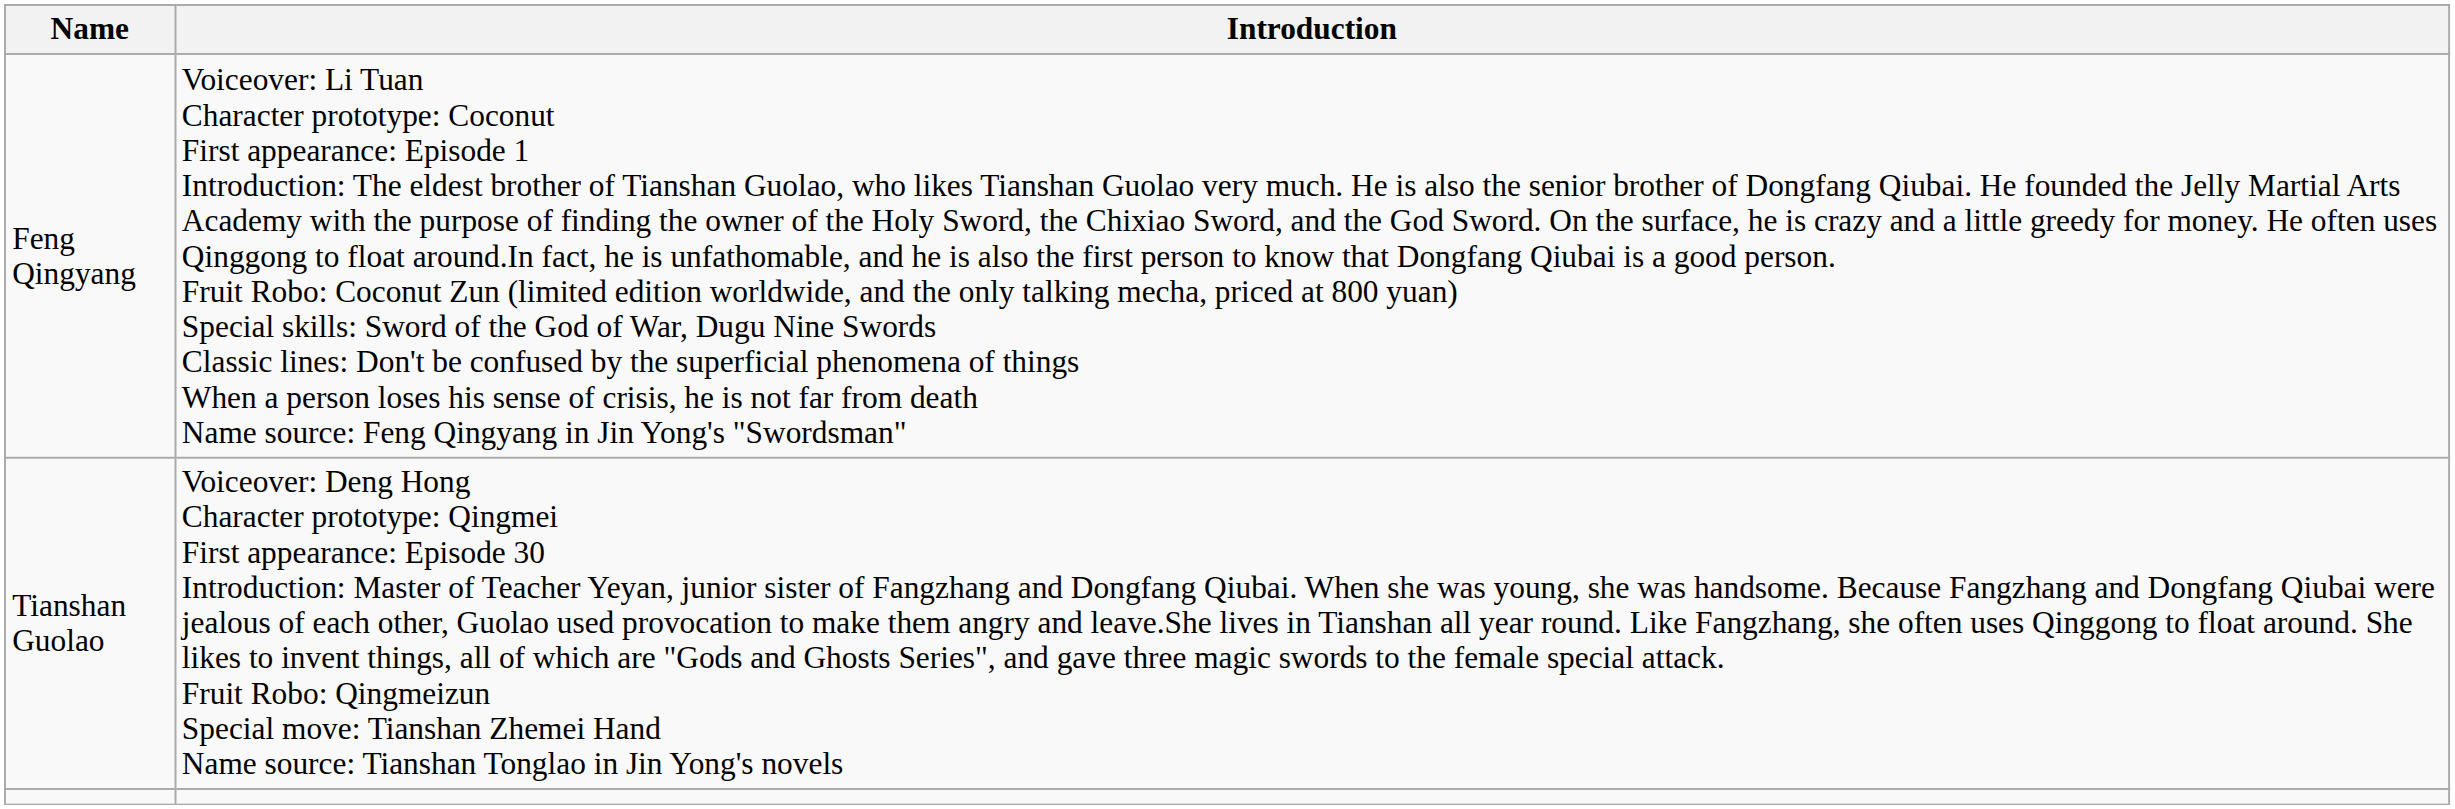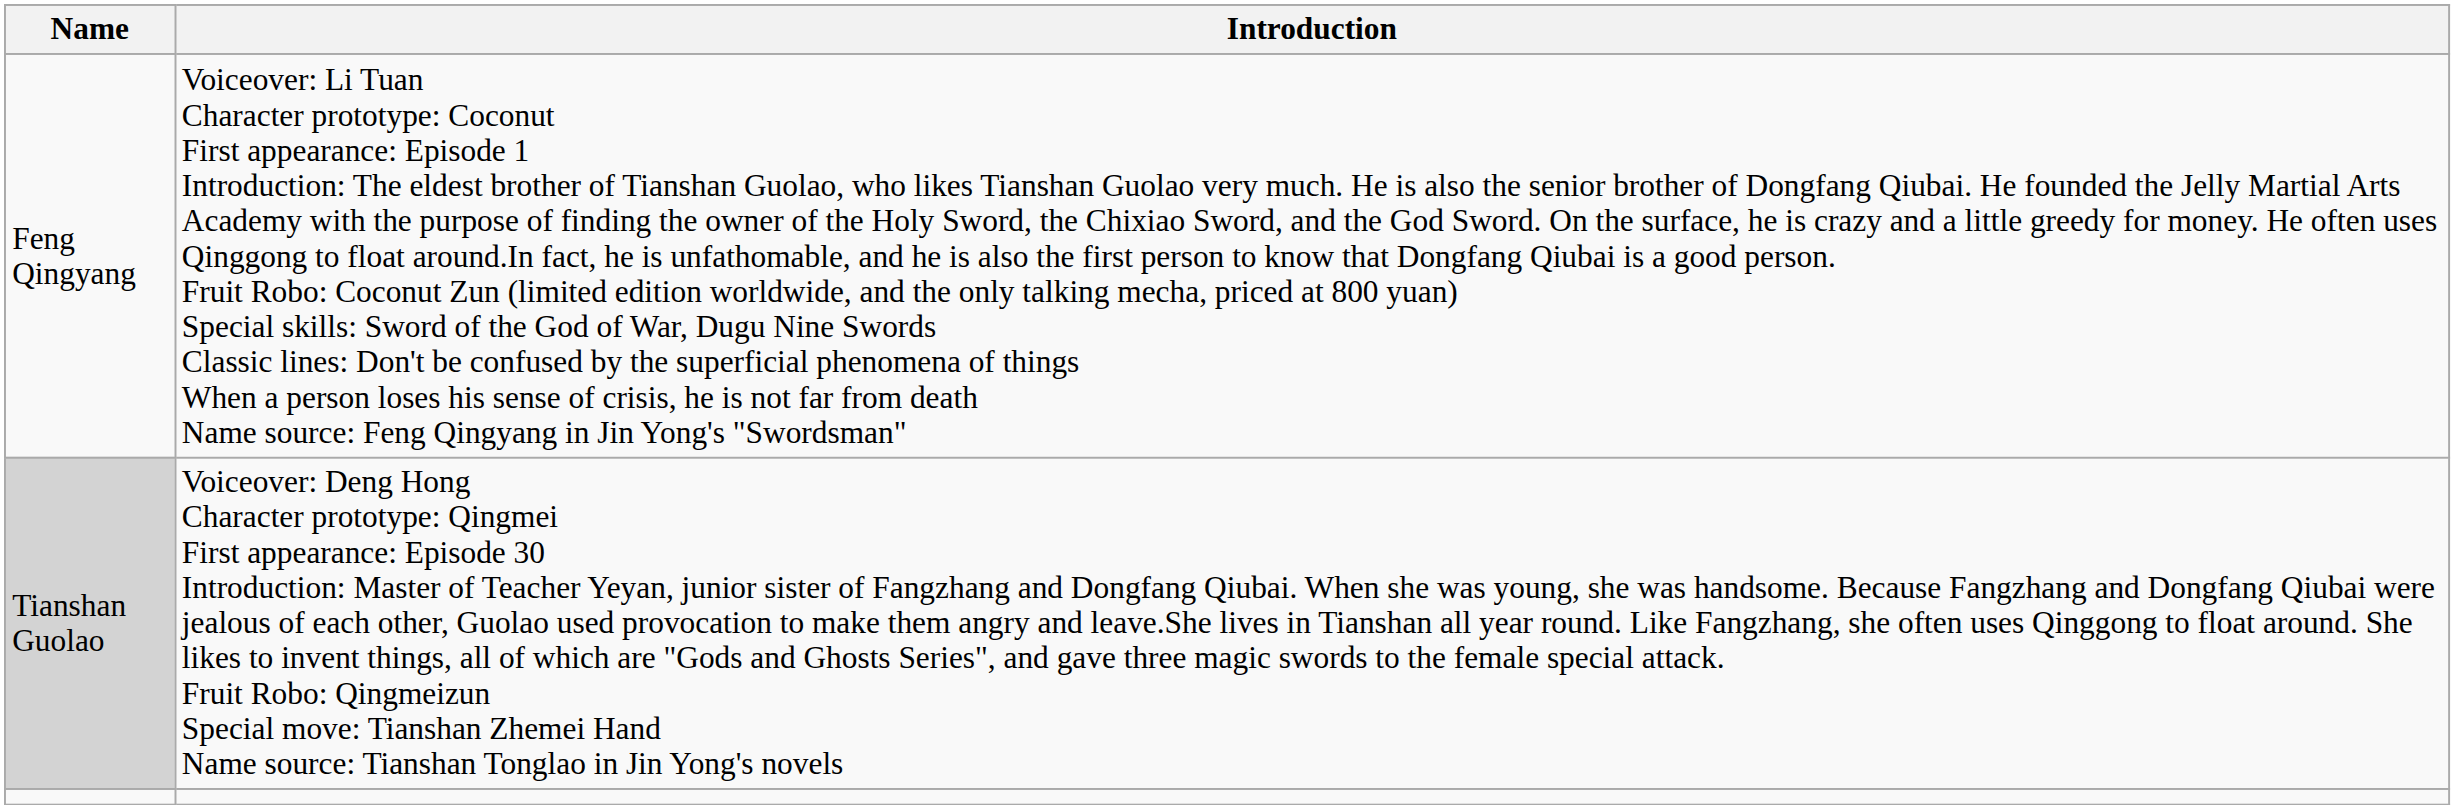Tianshan Guolao | Name: no background -> lightgrey background
